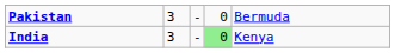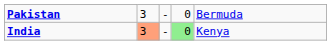India | column 2: no background -> lightsalmon background
